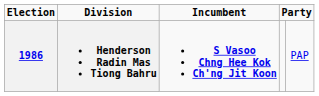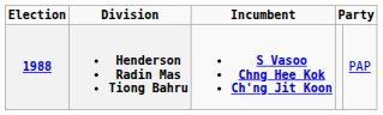Henderson Radin Mas Tiong Bahru | Election: 1986 -> 1988
